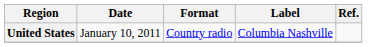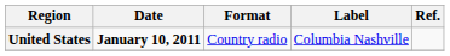United States | Date: normal -> bold
